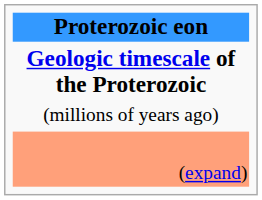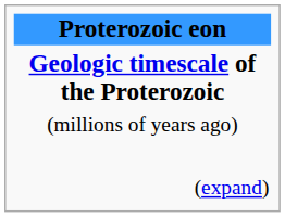row 4 | column 1: lightsalmon background -> no background
